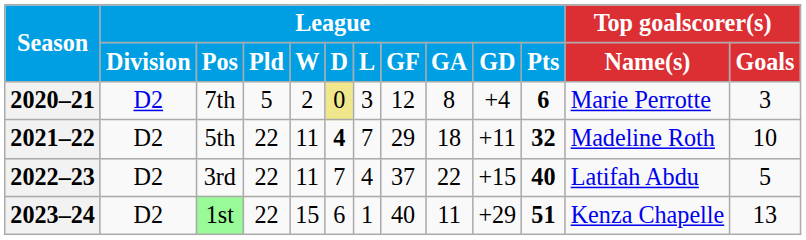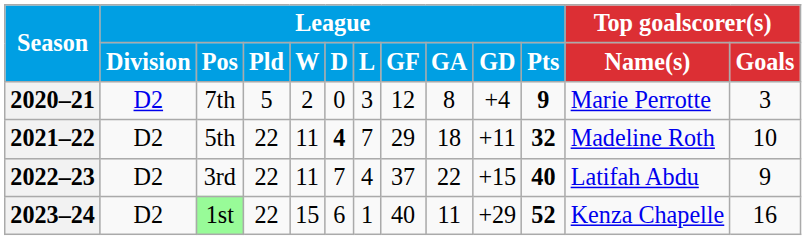2020–21 | League / D: khaki background -> no background
2020–21 | League / Pts: 6 -> 9
2022–23 | Top goalscorer(s) / Goals: 5 -> 9
2023–24 | League / Pts: 51 -> 52
2023–24 | Top goalscorer(s) / Goals: 13 -> 16
